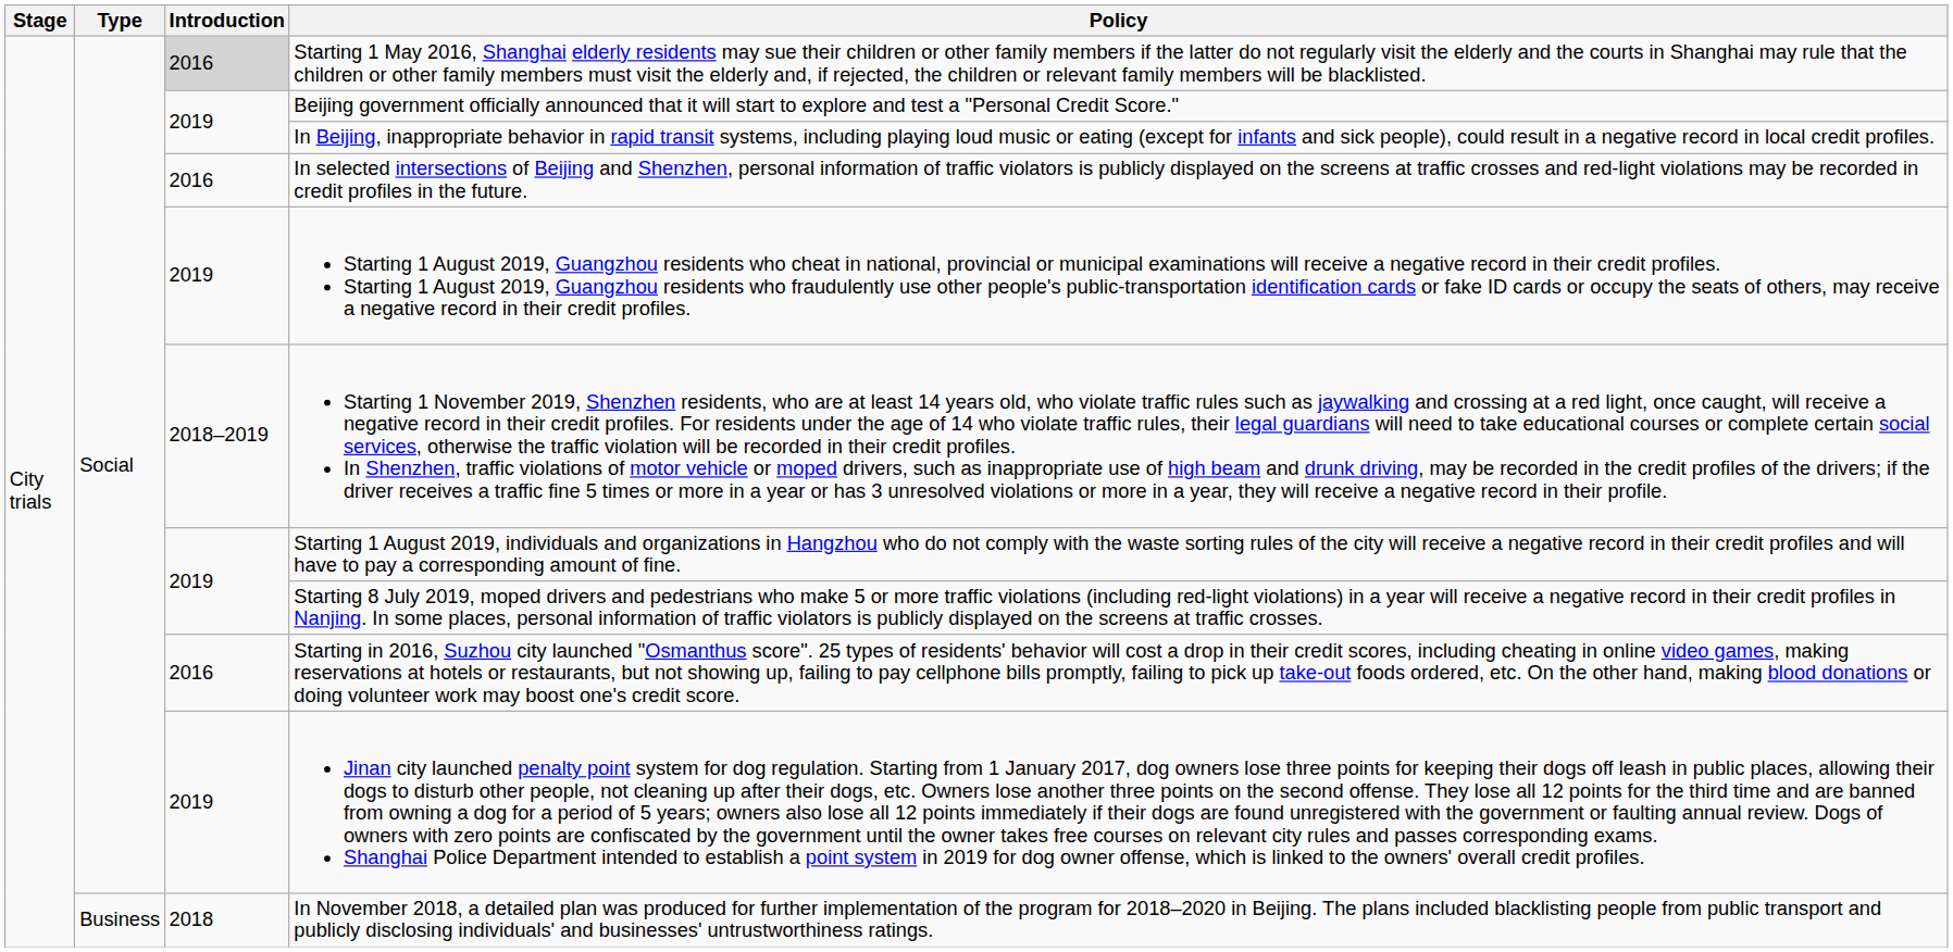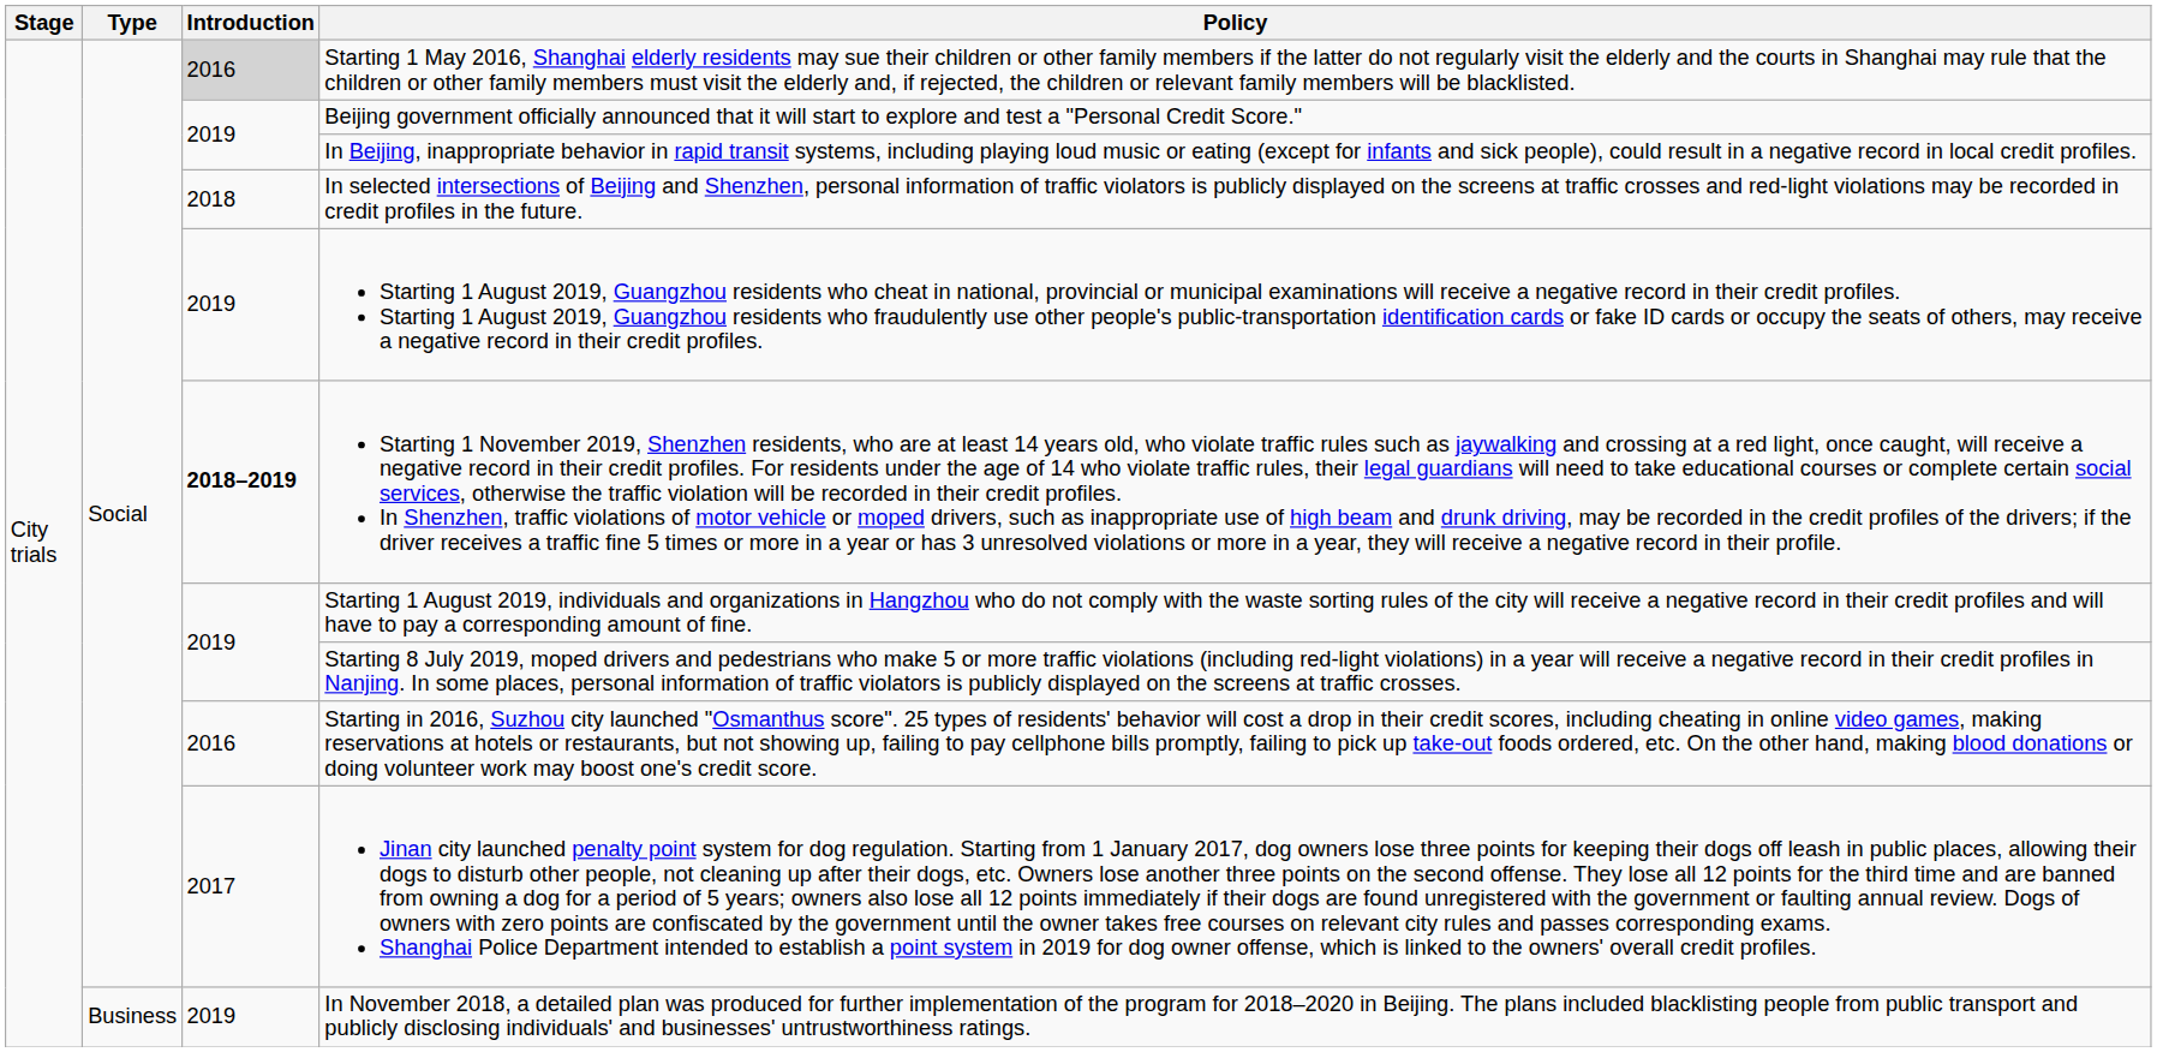row 5 | Introduction: 2016 -> 2018
row 7 | Introduction: normal -> bold
row 11 | Introduction: 2019 -> 2017
row 12 | Introduction: 2018 -> 2019
